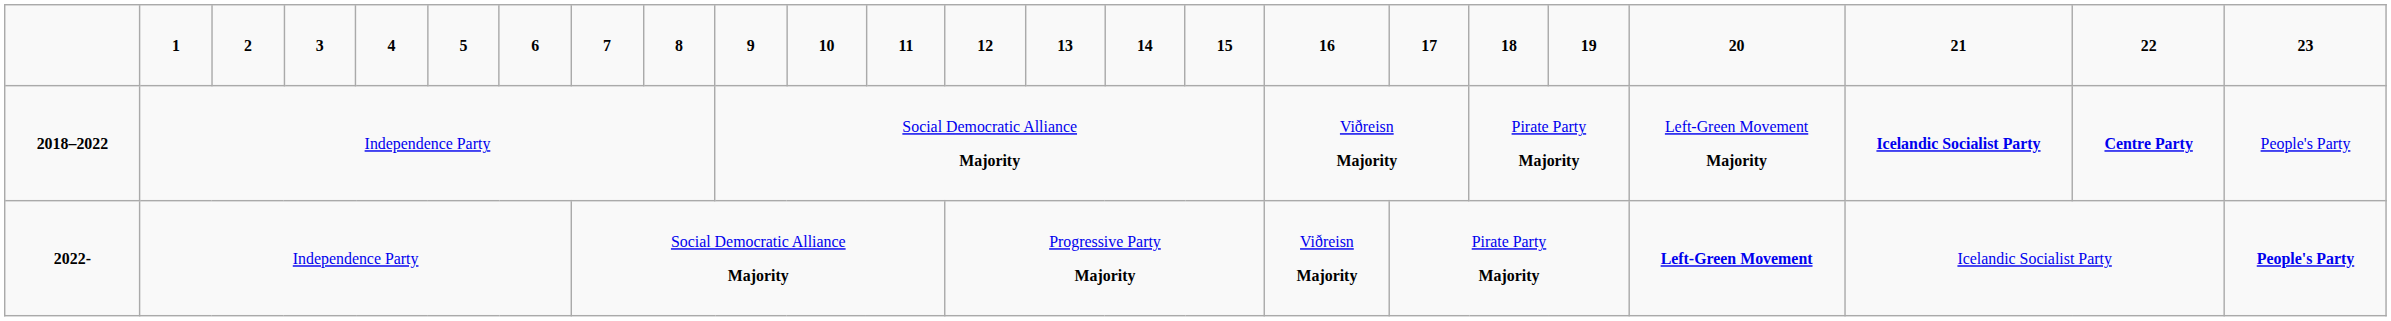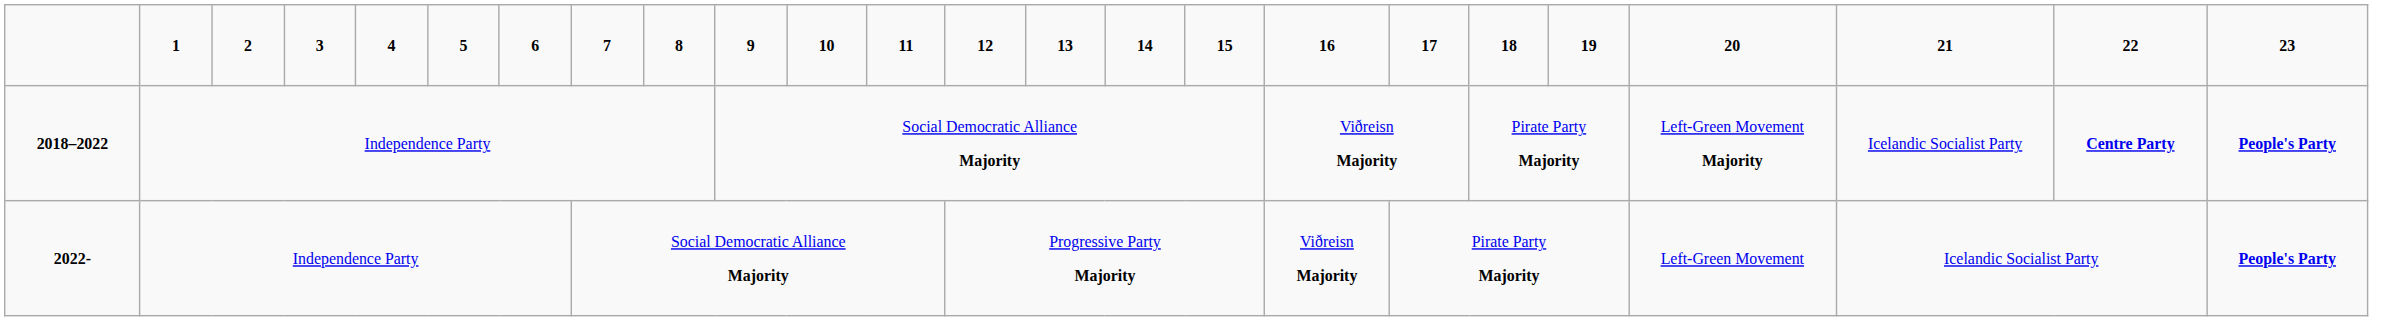2018–2022 | 21: bold -> normal
2018–2022 | 23: normal -> bold
2022- | 20: bold -> normal
